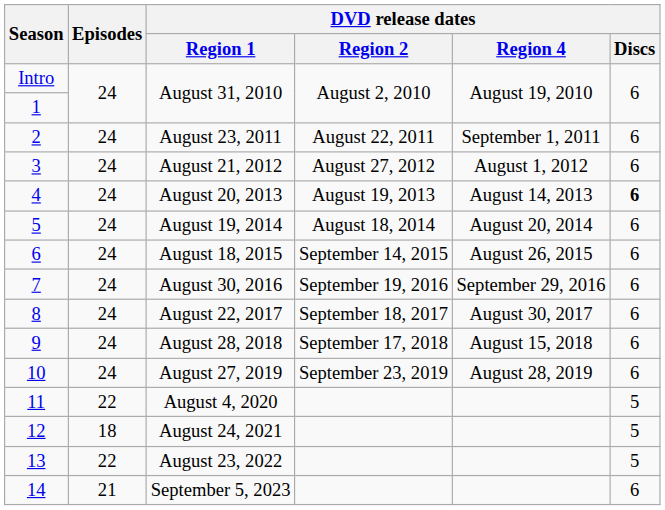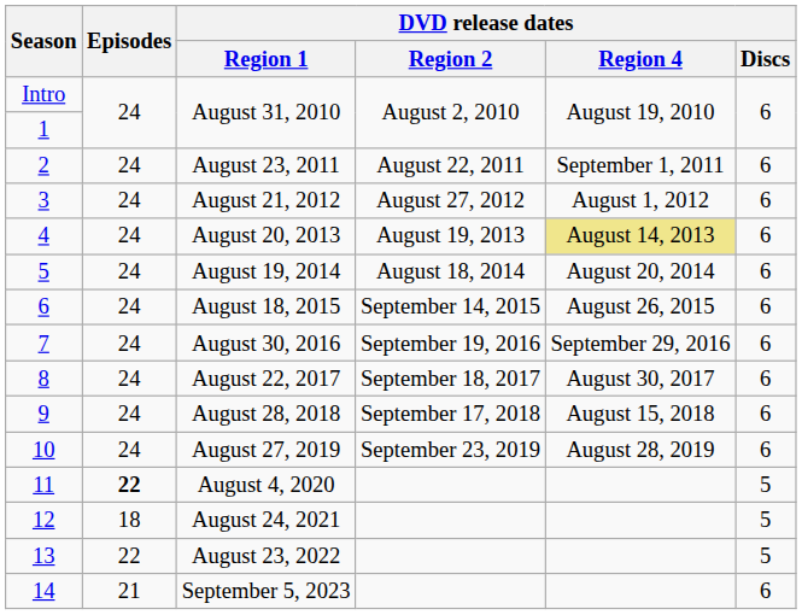August 20, 2013 | DVD release dates / Region 4: no background -> khaki background
August 20, 2013 | DVD release dates / Discs: bold -> normal
August 4, 2020 | Episodes: normal -> bold
